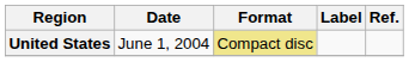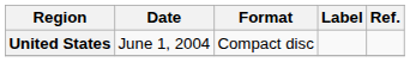United States | Format: khaki background -> no background
